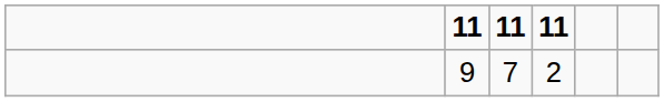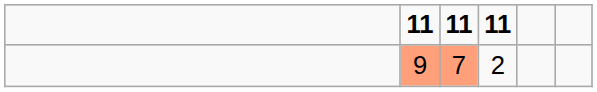row 2 | column 2: no background -> lightsalmon background
row 2 | column 3: no background -> lightsalmon background
